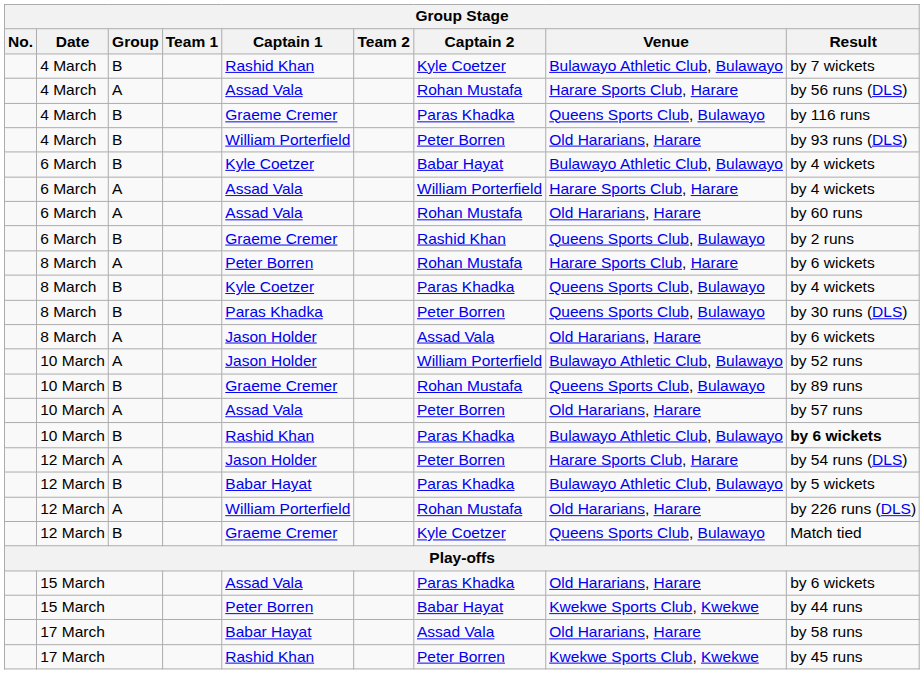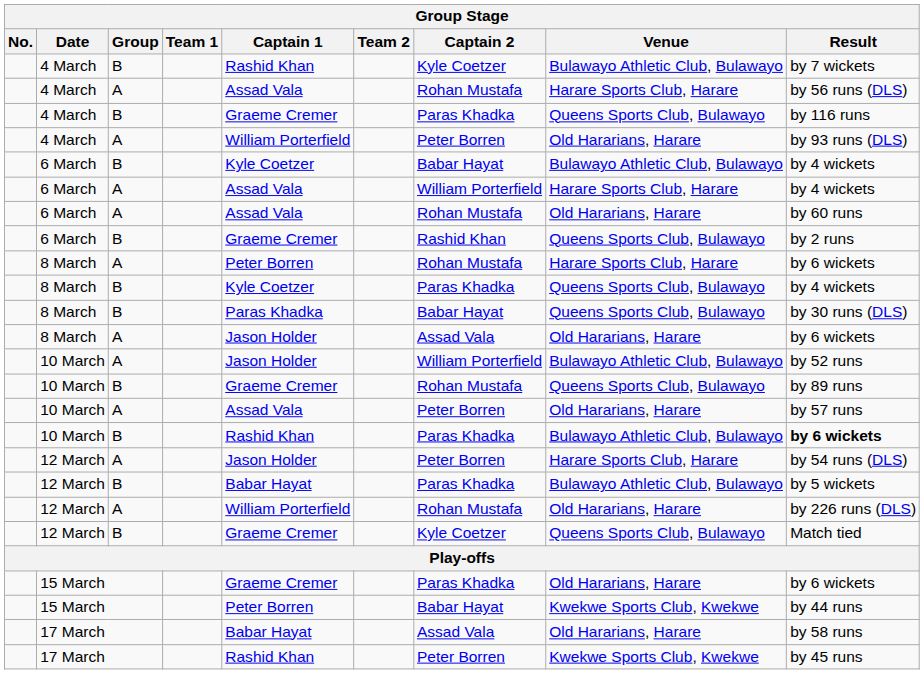row 6 | Group: B -> A
row 13 | Captain 2: Peter Borren -> Babar Hayat
row 24 | Captain 1: Assad Vala -> Graeme Cremer
